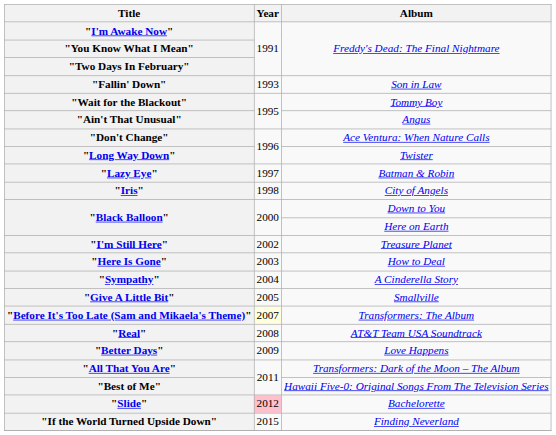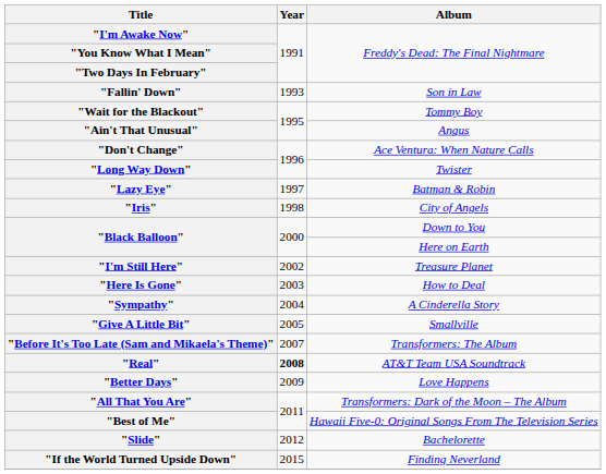"Before It's Too Late (Sam and Mikaela's Theme)" | Year: lightyellow background -> no background
"Real" | Year: normal -> bold
"Slide" | Year: pink background -> no background
